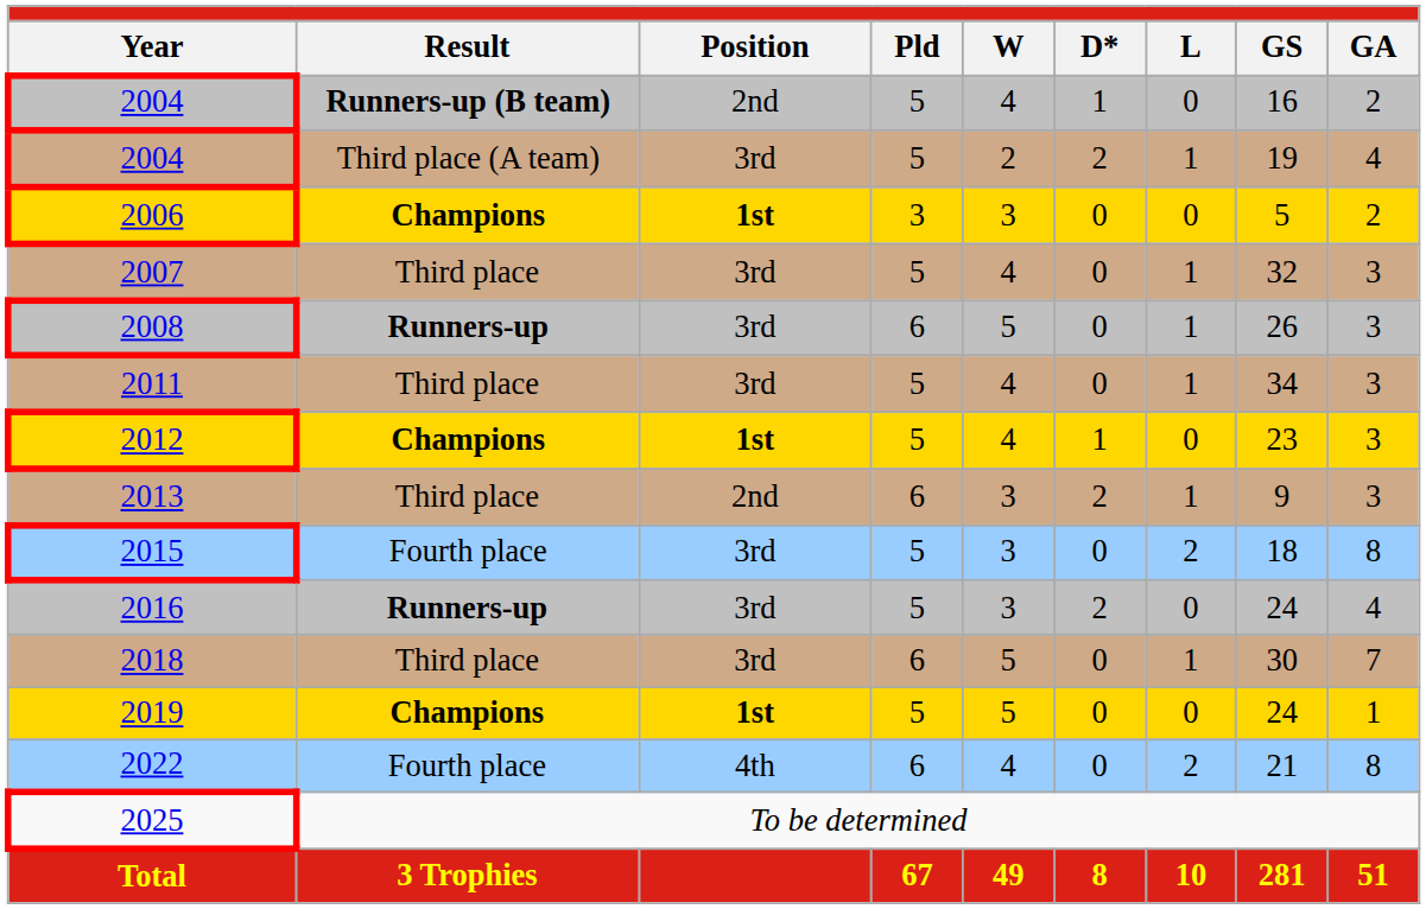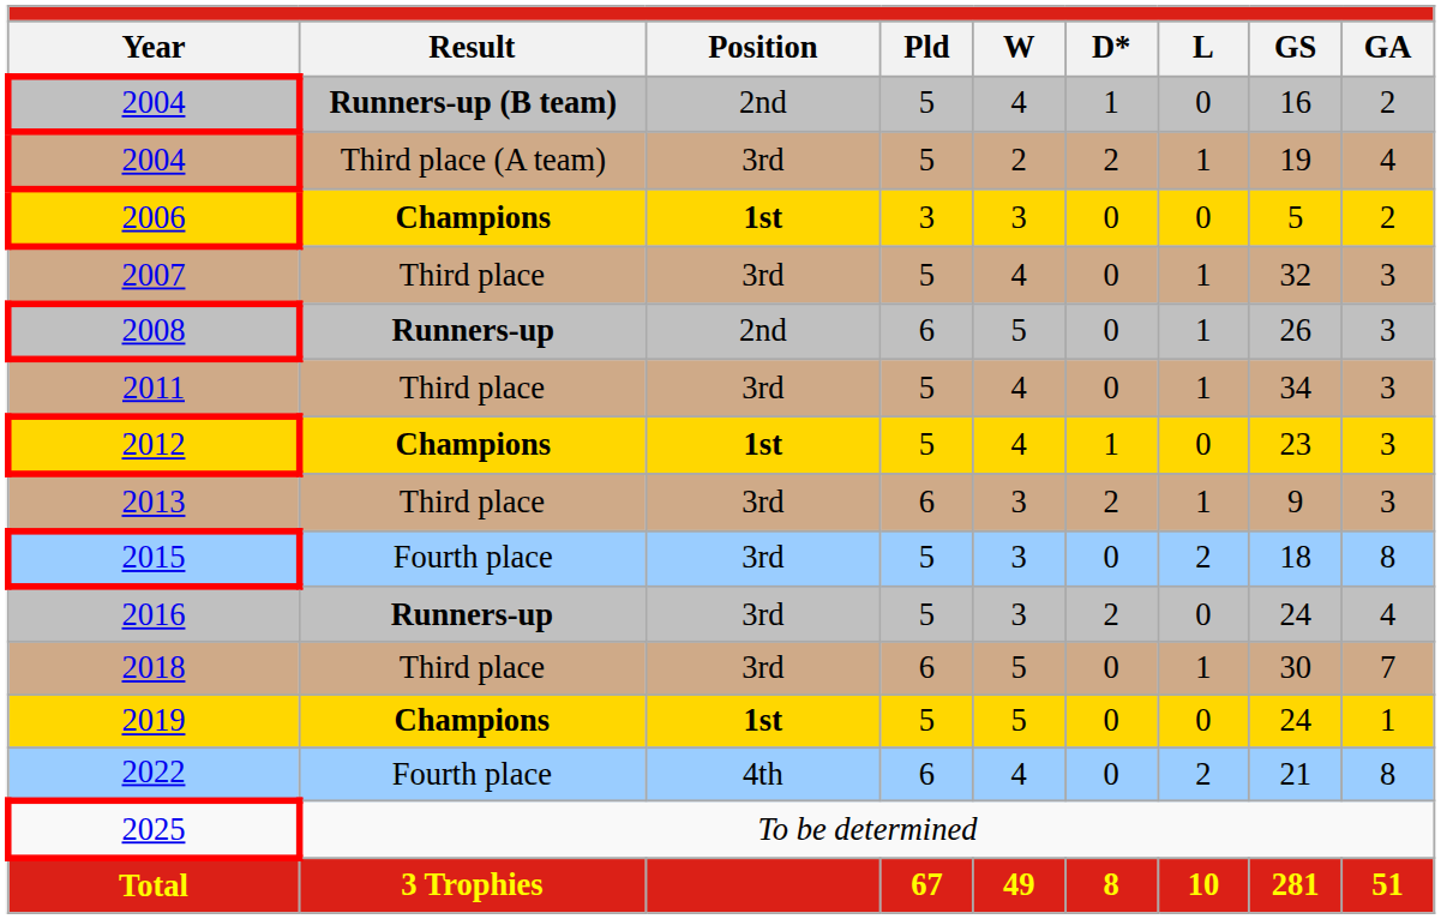2008 | Position: 3rd -> 2nd
2013 | Position: 2nd -> 3rd
